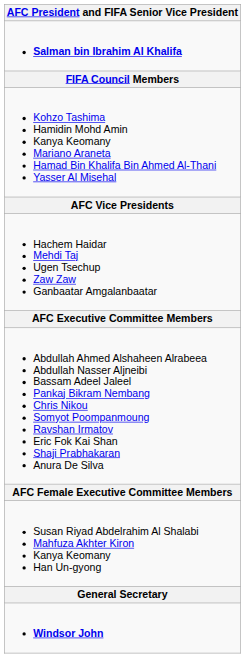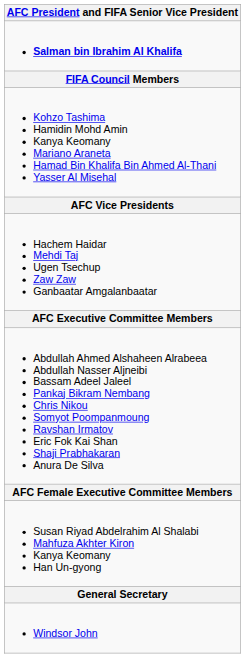row 12 | column 1: bold -> normal
